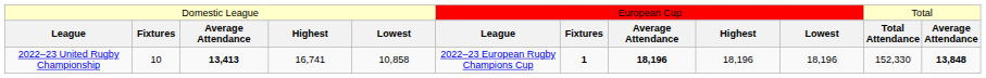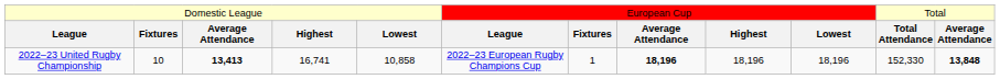2022–23 United Rugby Championship | column 7: bold -> normal
